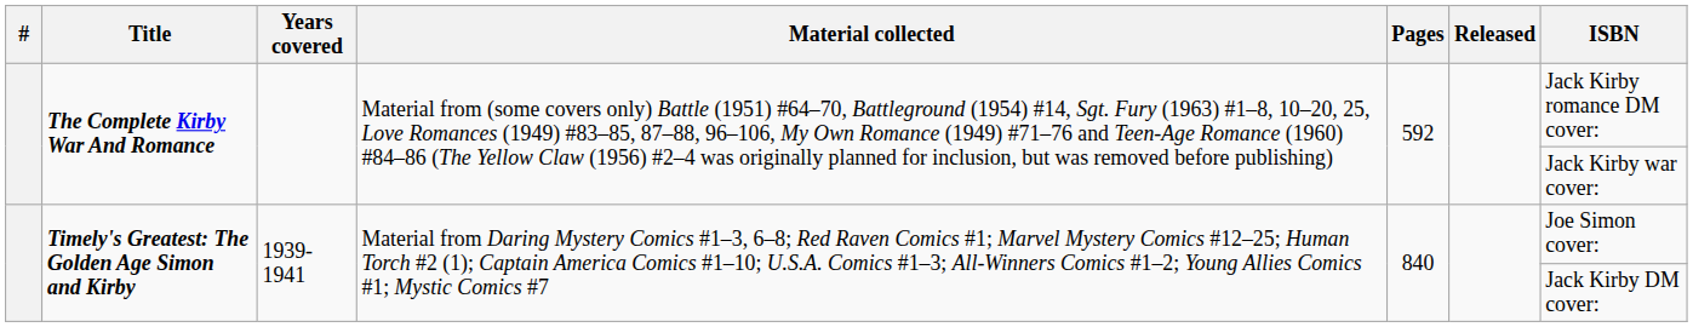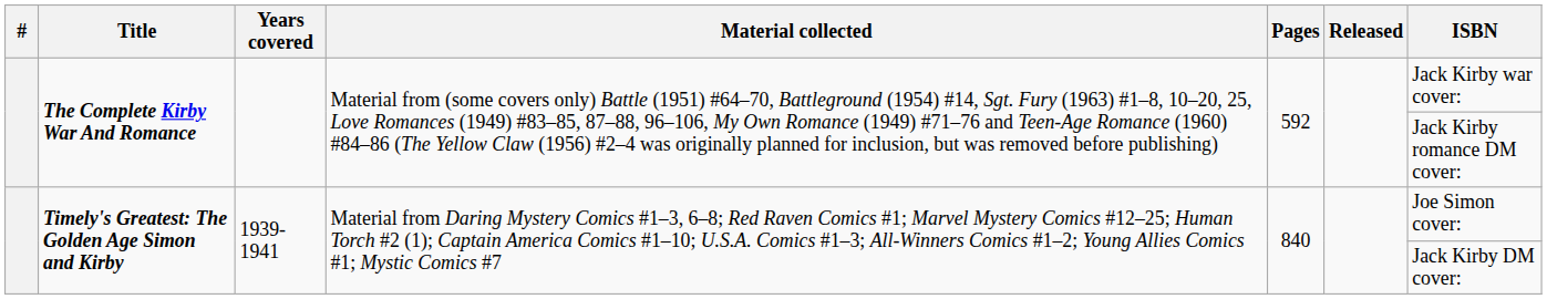row 2 | ISBN: Jack Kirby romance DM cover: -> Jack Kirby war cover:
row 3 | ISBN: Jack Kirby war cover: -> Jack Kirby romance DM cover:
